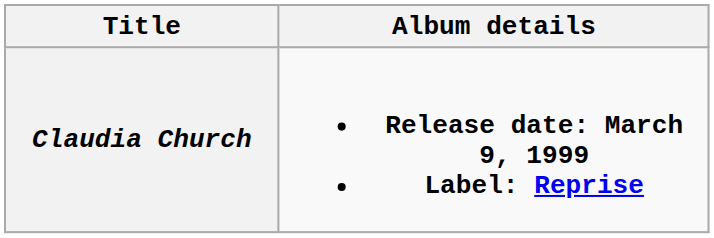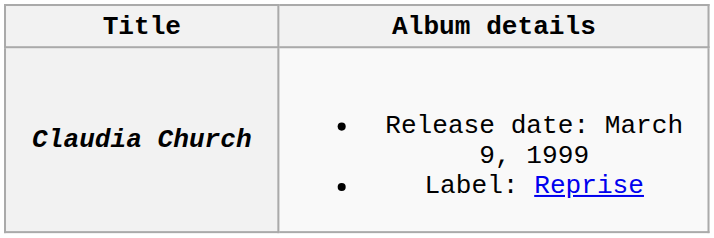Claudia Church | Album details: bold -> normal
